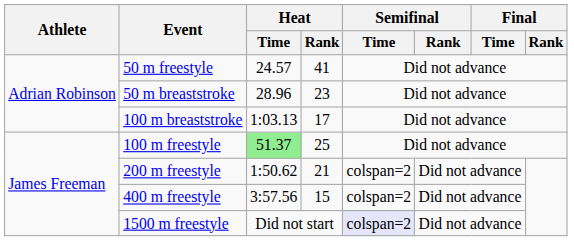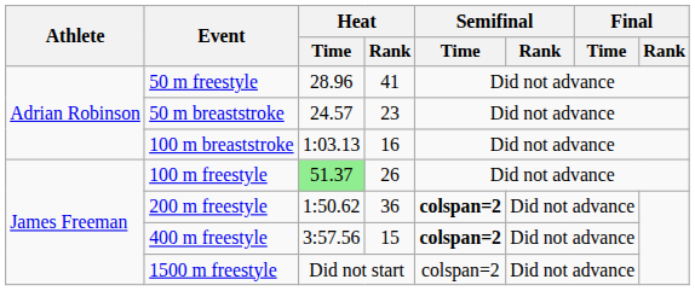50 m freestyle | Heat / Time: 24.57 -> 28.96
50 m breaststroke | Heat / Time: 28.96 -> 24.57
100 m breaststroke | Heat / Rank: 17 -> 16
100 m freestyle | Heat / Rank: 25 -> 26
200 m freestyle | Heat / Rank: 21 -> 36
200 m freestyle | Semifinal / Time: normal -> bold
400 m freestyle | Semifinal / Time: normal -> bold
1500 m freestyle | Semifinal / Time: lavender background -> no background
